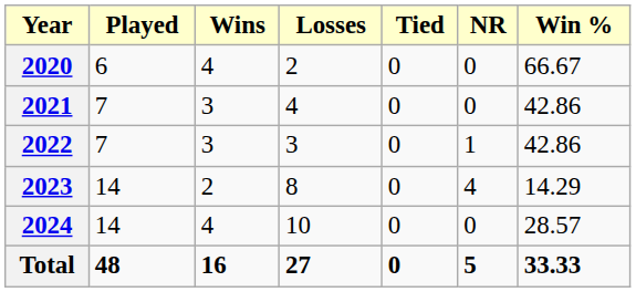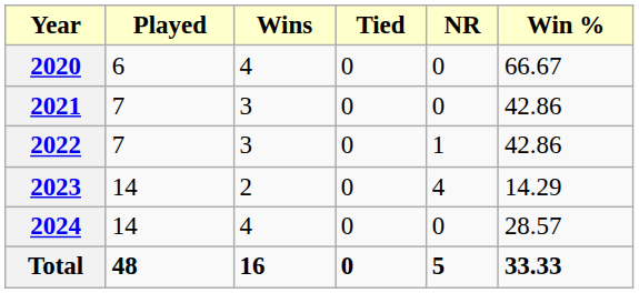- column: Losses | 2 | 4 | 3 | 8 | 10 | 27
